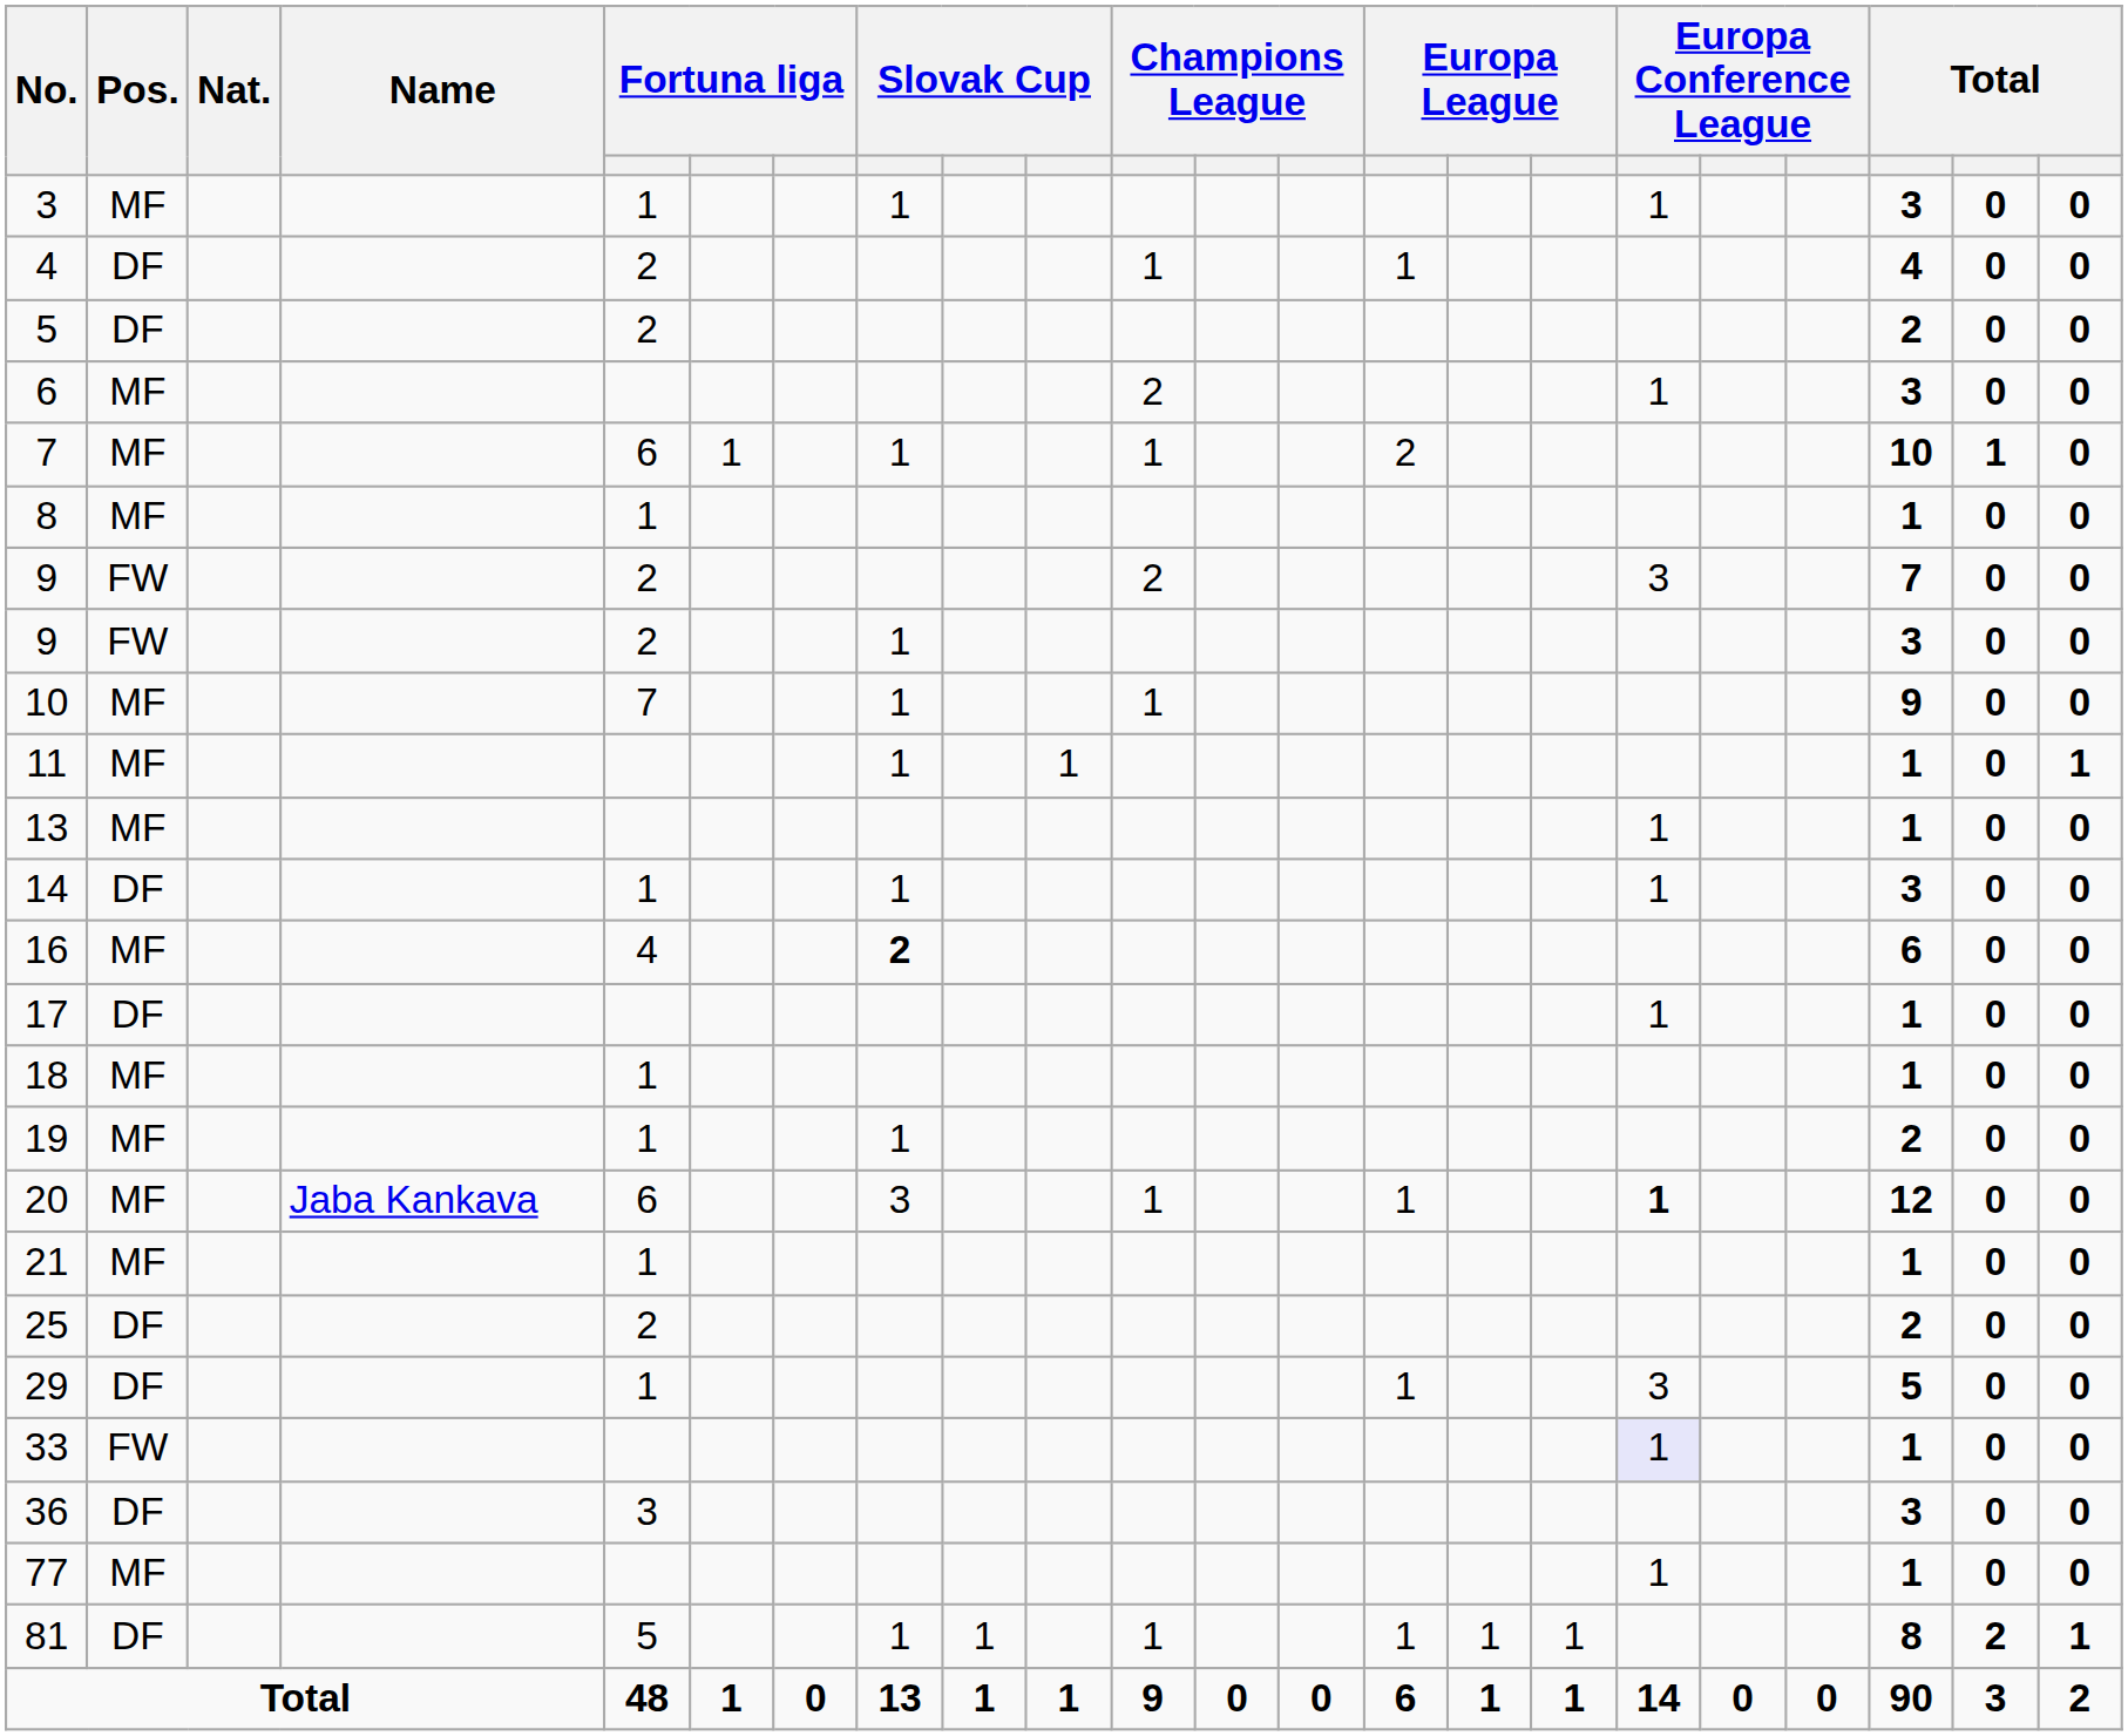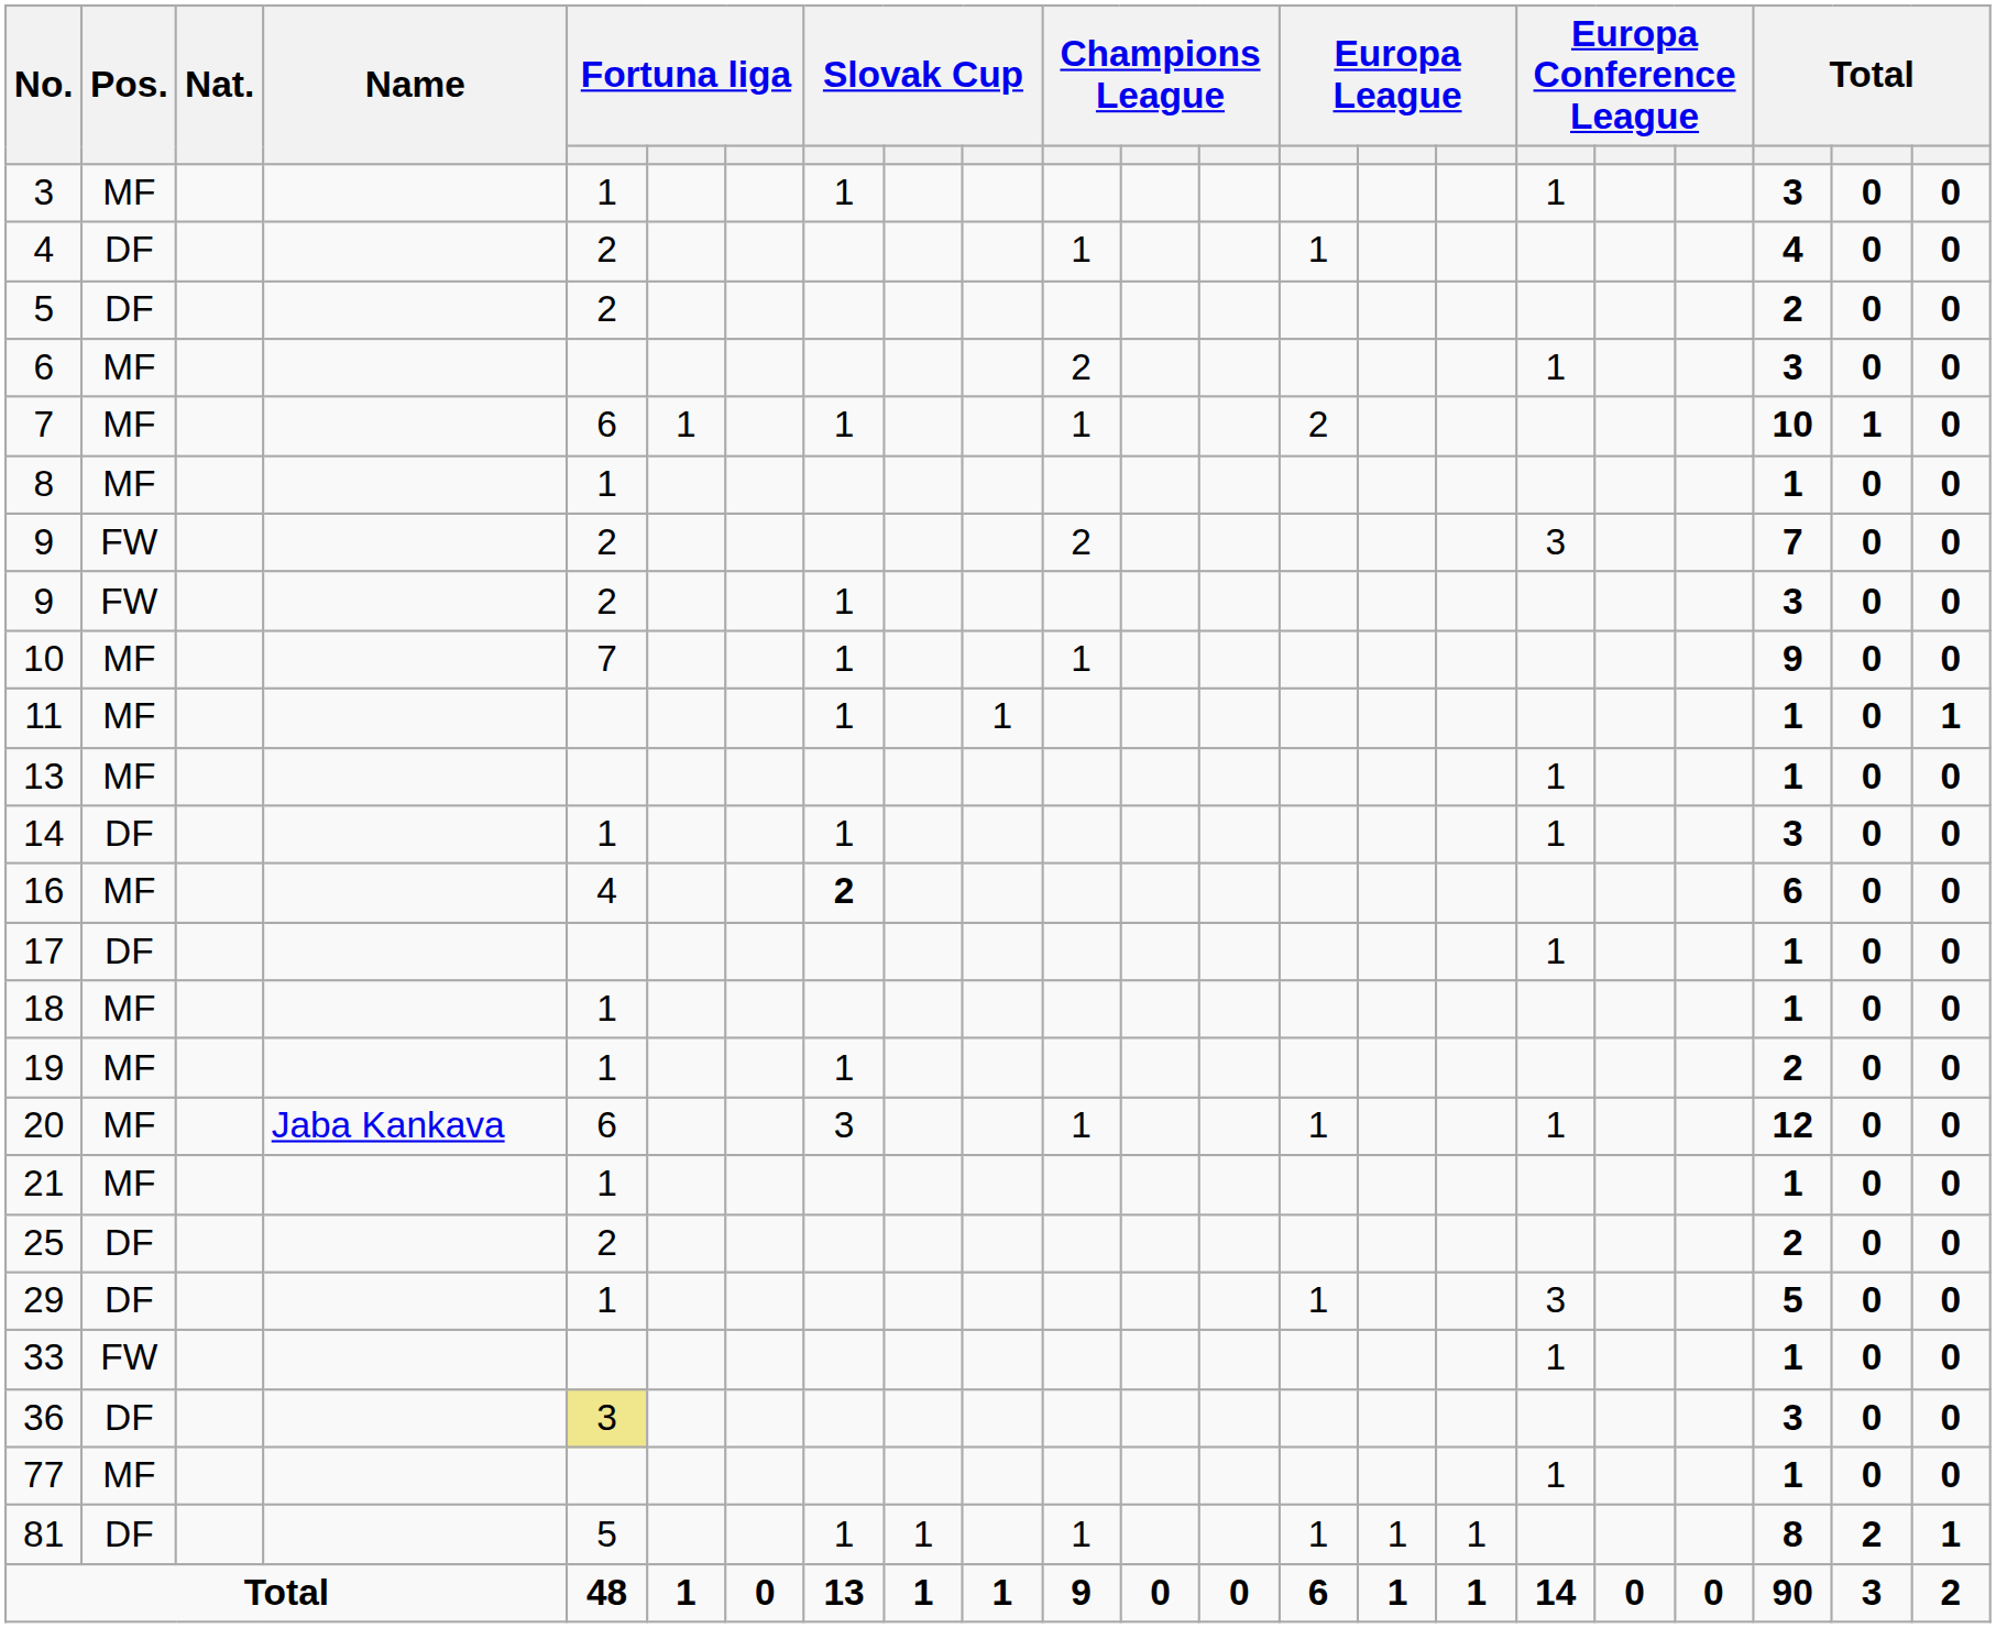20 | column 17: bold -> normal
33 | column 17: lavender background -> no background
36 | column 5: no background -> khaki background
